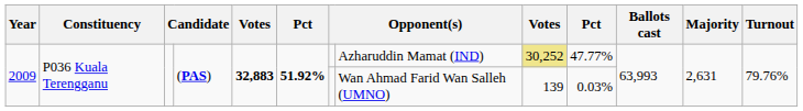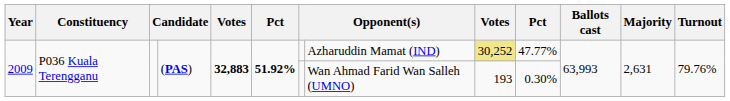row 3 | column 9: 139 -> 193
row 3 | column 10: 0.03% -> 0.30%
